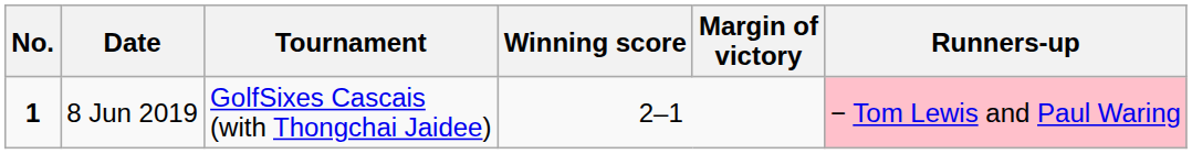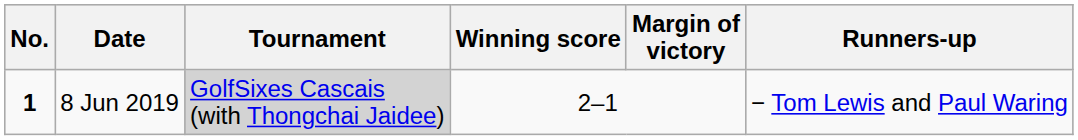8 Jun 2019 | Tournament: no background -> lightgrey background
8 Jun 2019 | Runners-up: pink background -> no background
